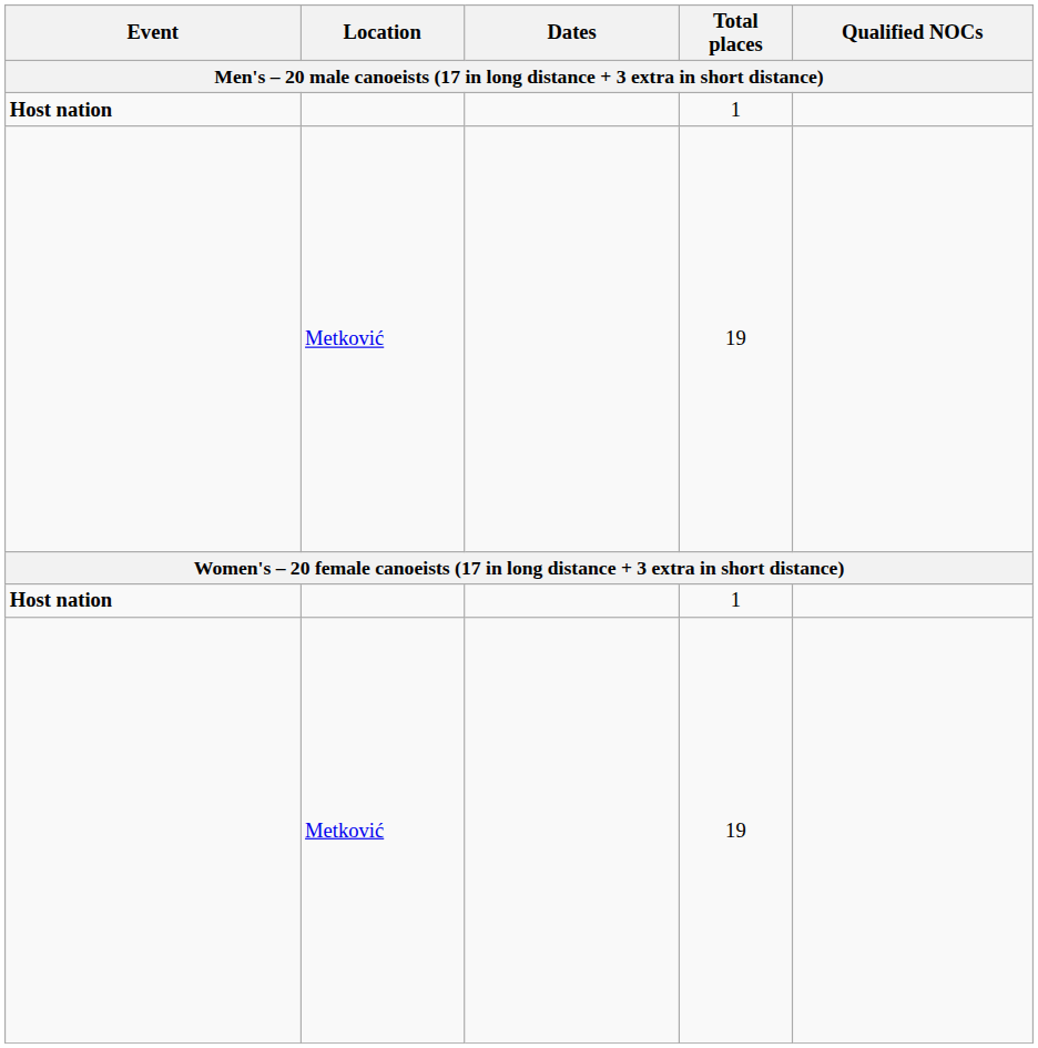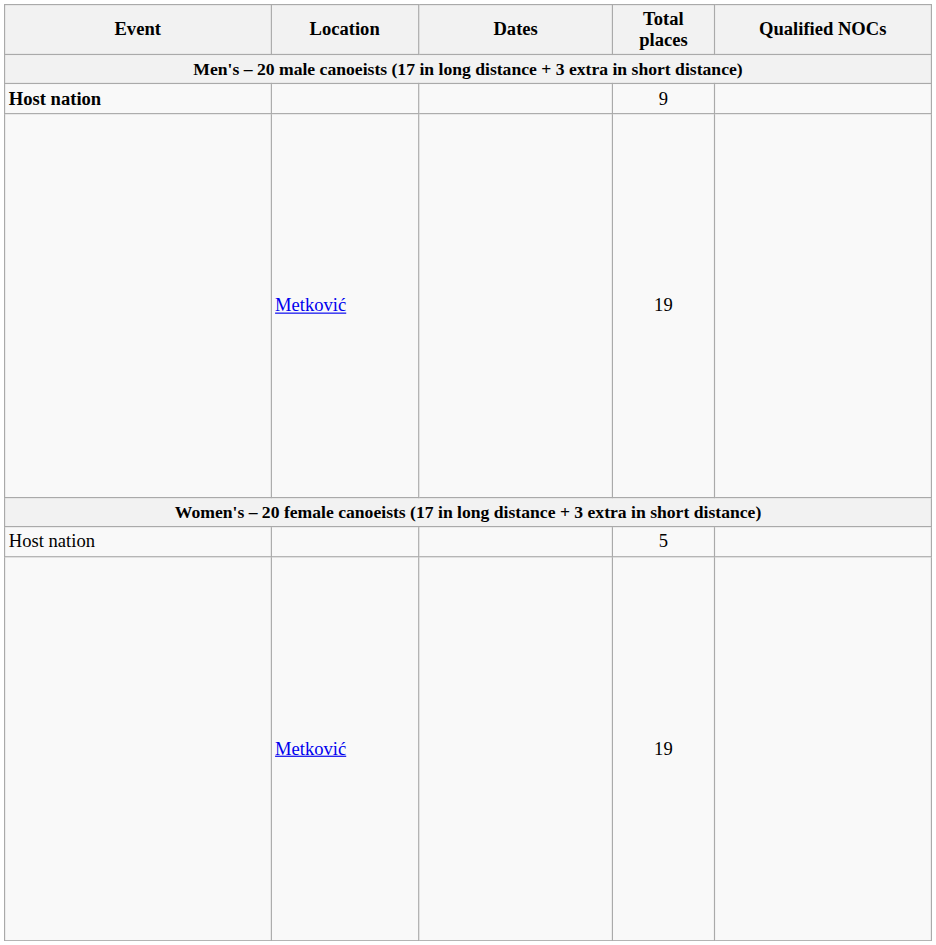row 3 | Total places: 1 -> 9
row 6 | Event: bold -> normal
row 6 | Total places: 1 -> 5
